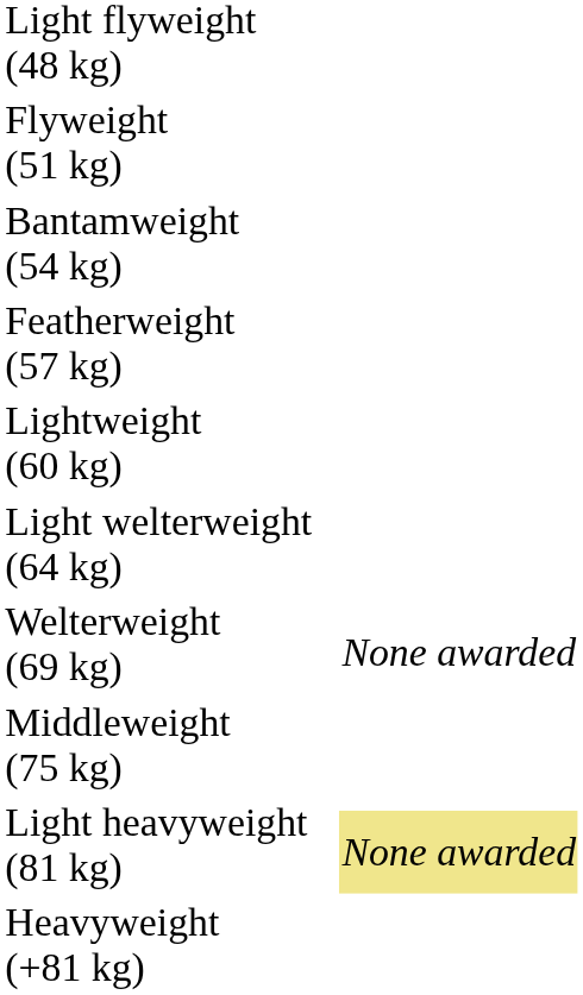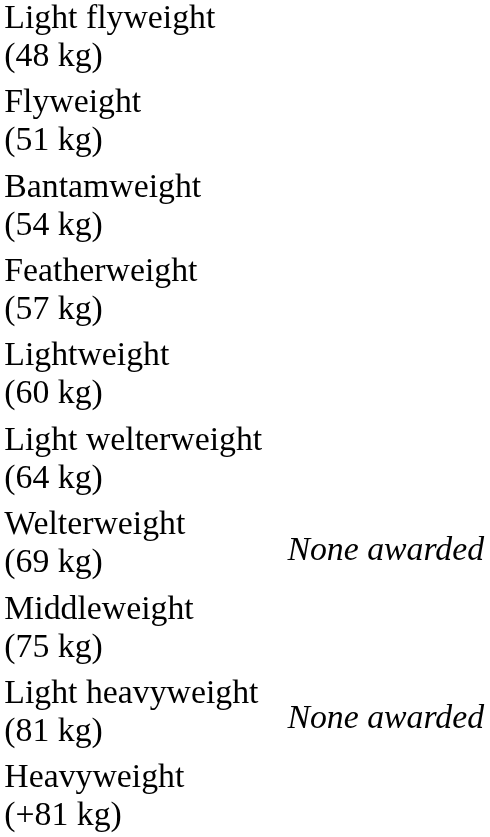Light heavyweight (81 kg) / None awarded | column 2: khaki background -> no background
